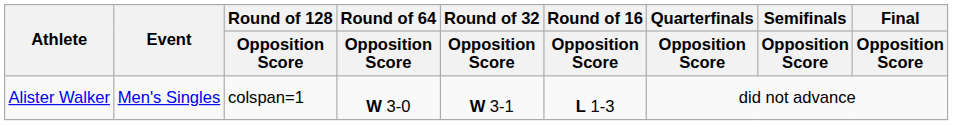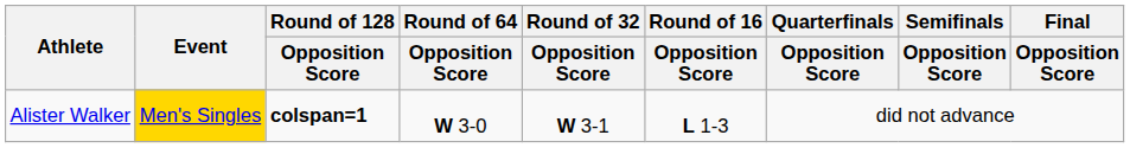Alister Walker | Event: no background -> gold background
Alister Walker | Round of 128 / Opposition Score: normal -> bold
